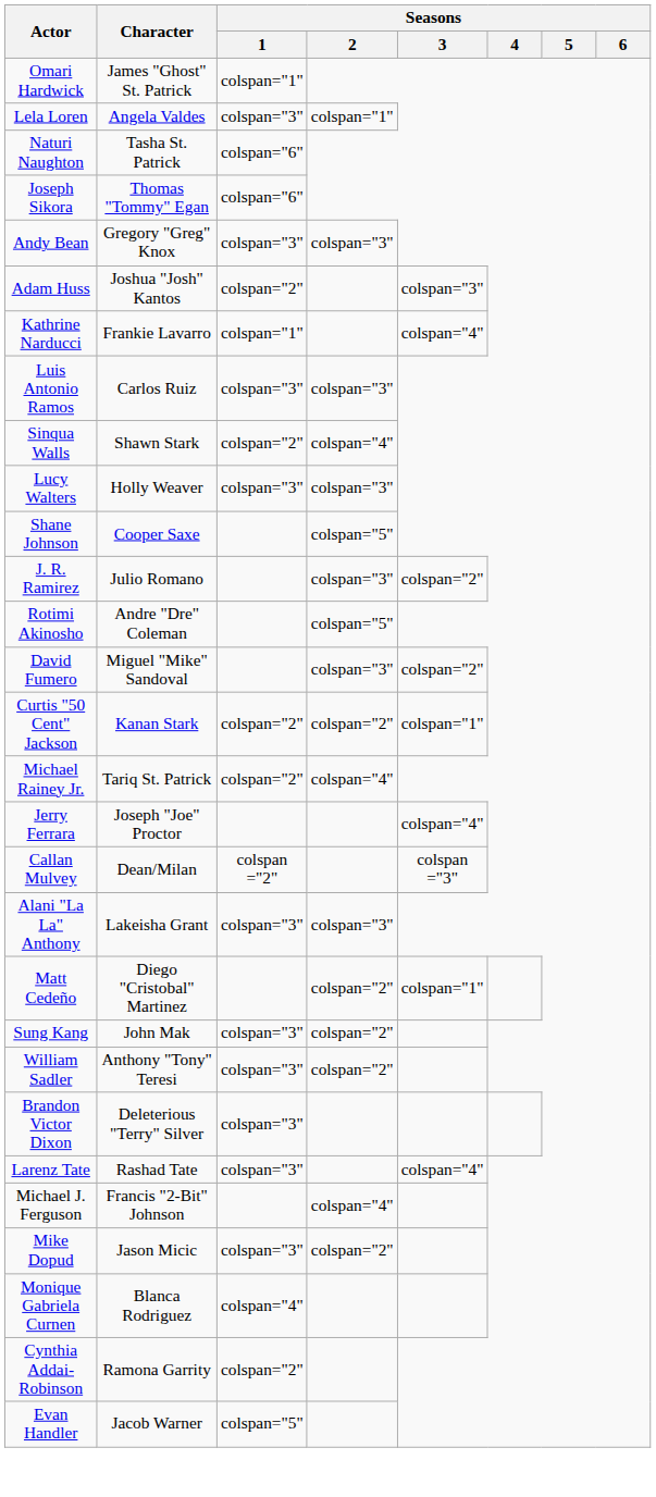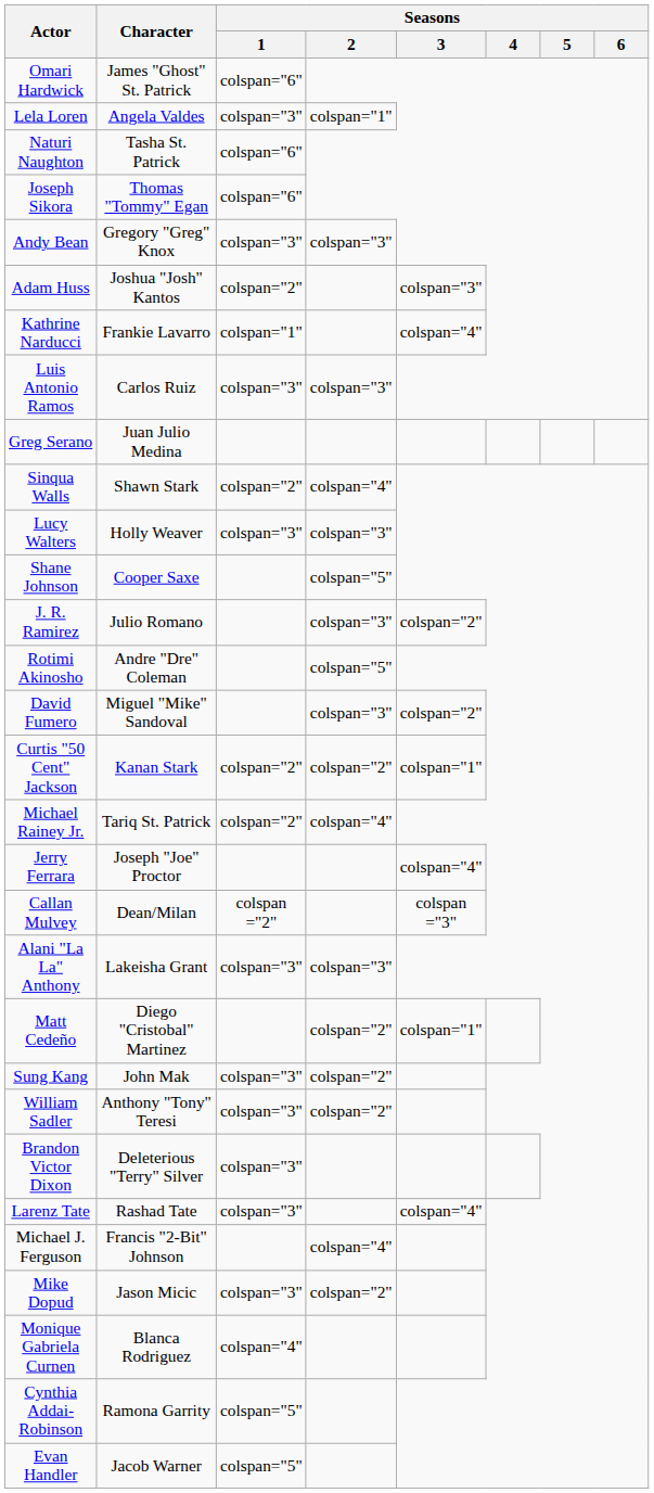Omari Hardwick | Seasons / 1: colspan="1" -> colspan="6"
+ row: Greg Serano | Juan Julio Medina
Cynthia Addai-Robinson | Seasons / 1: colspan="2" -> colspan="5"
